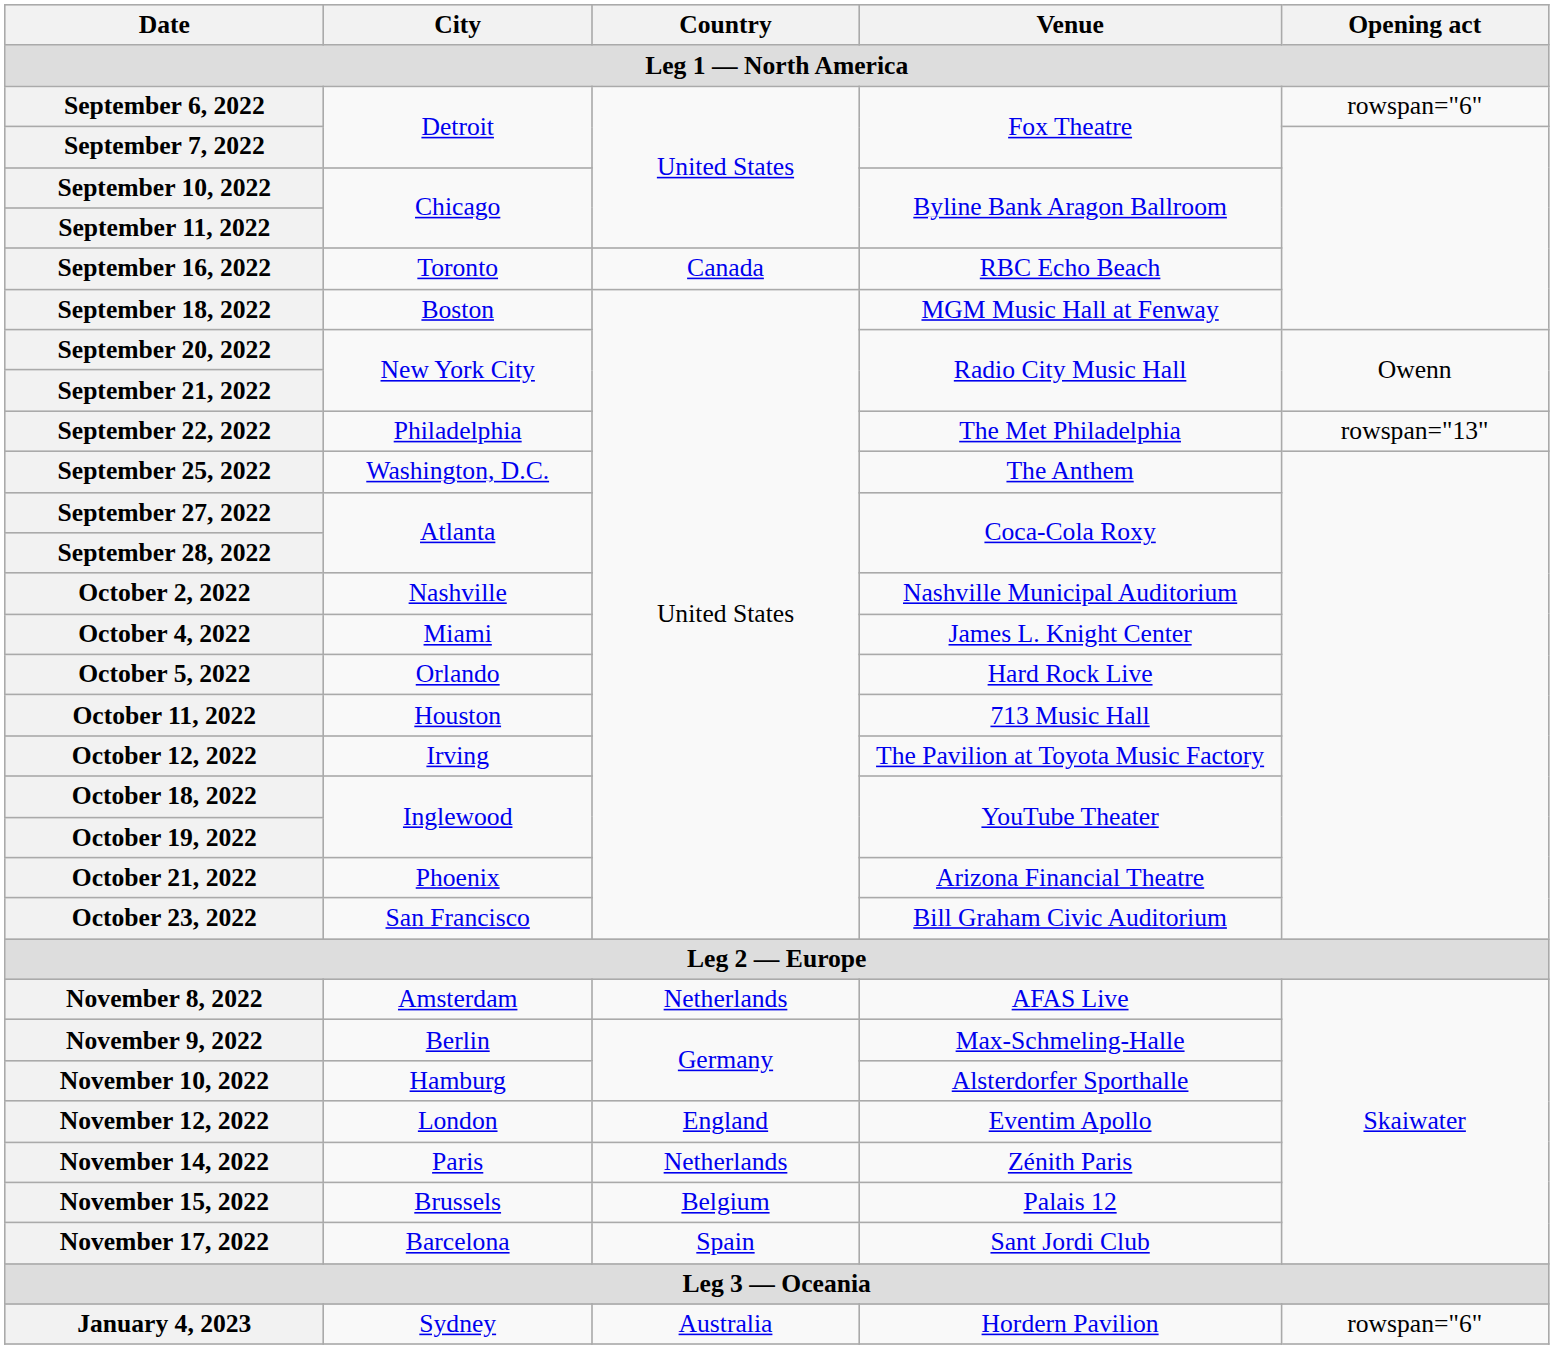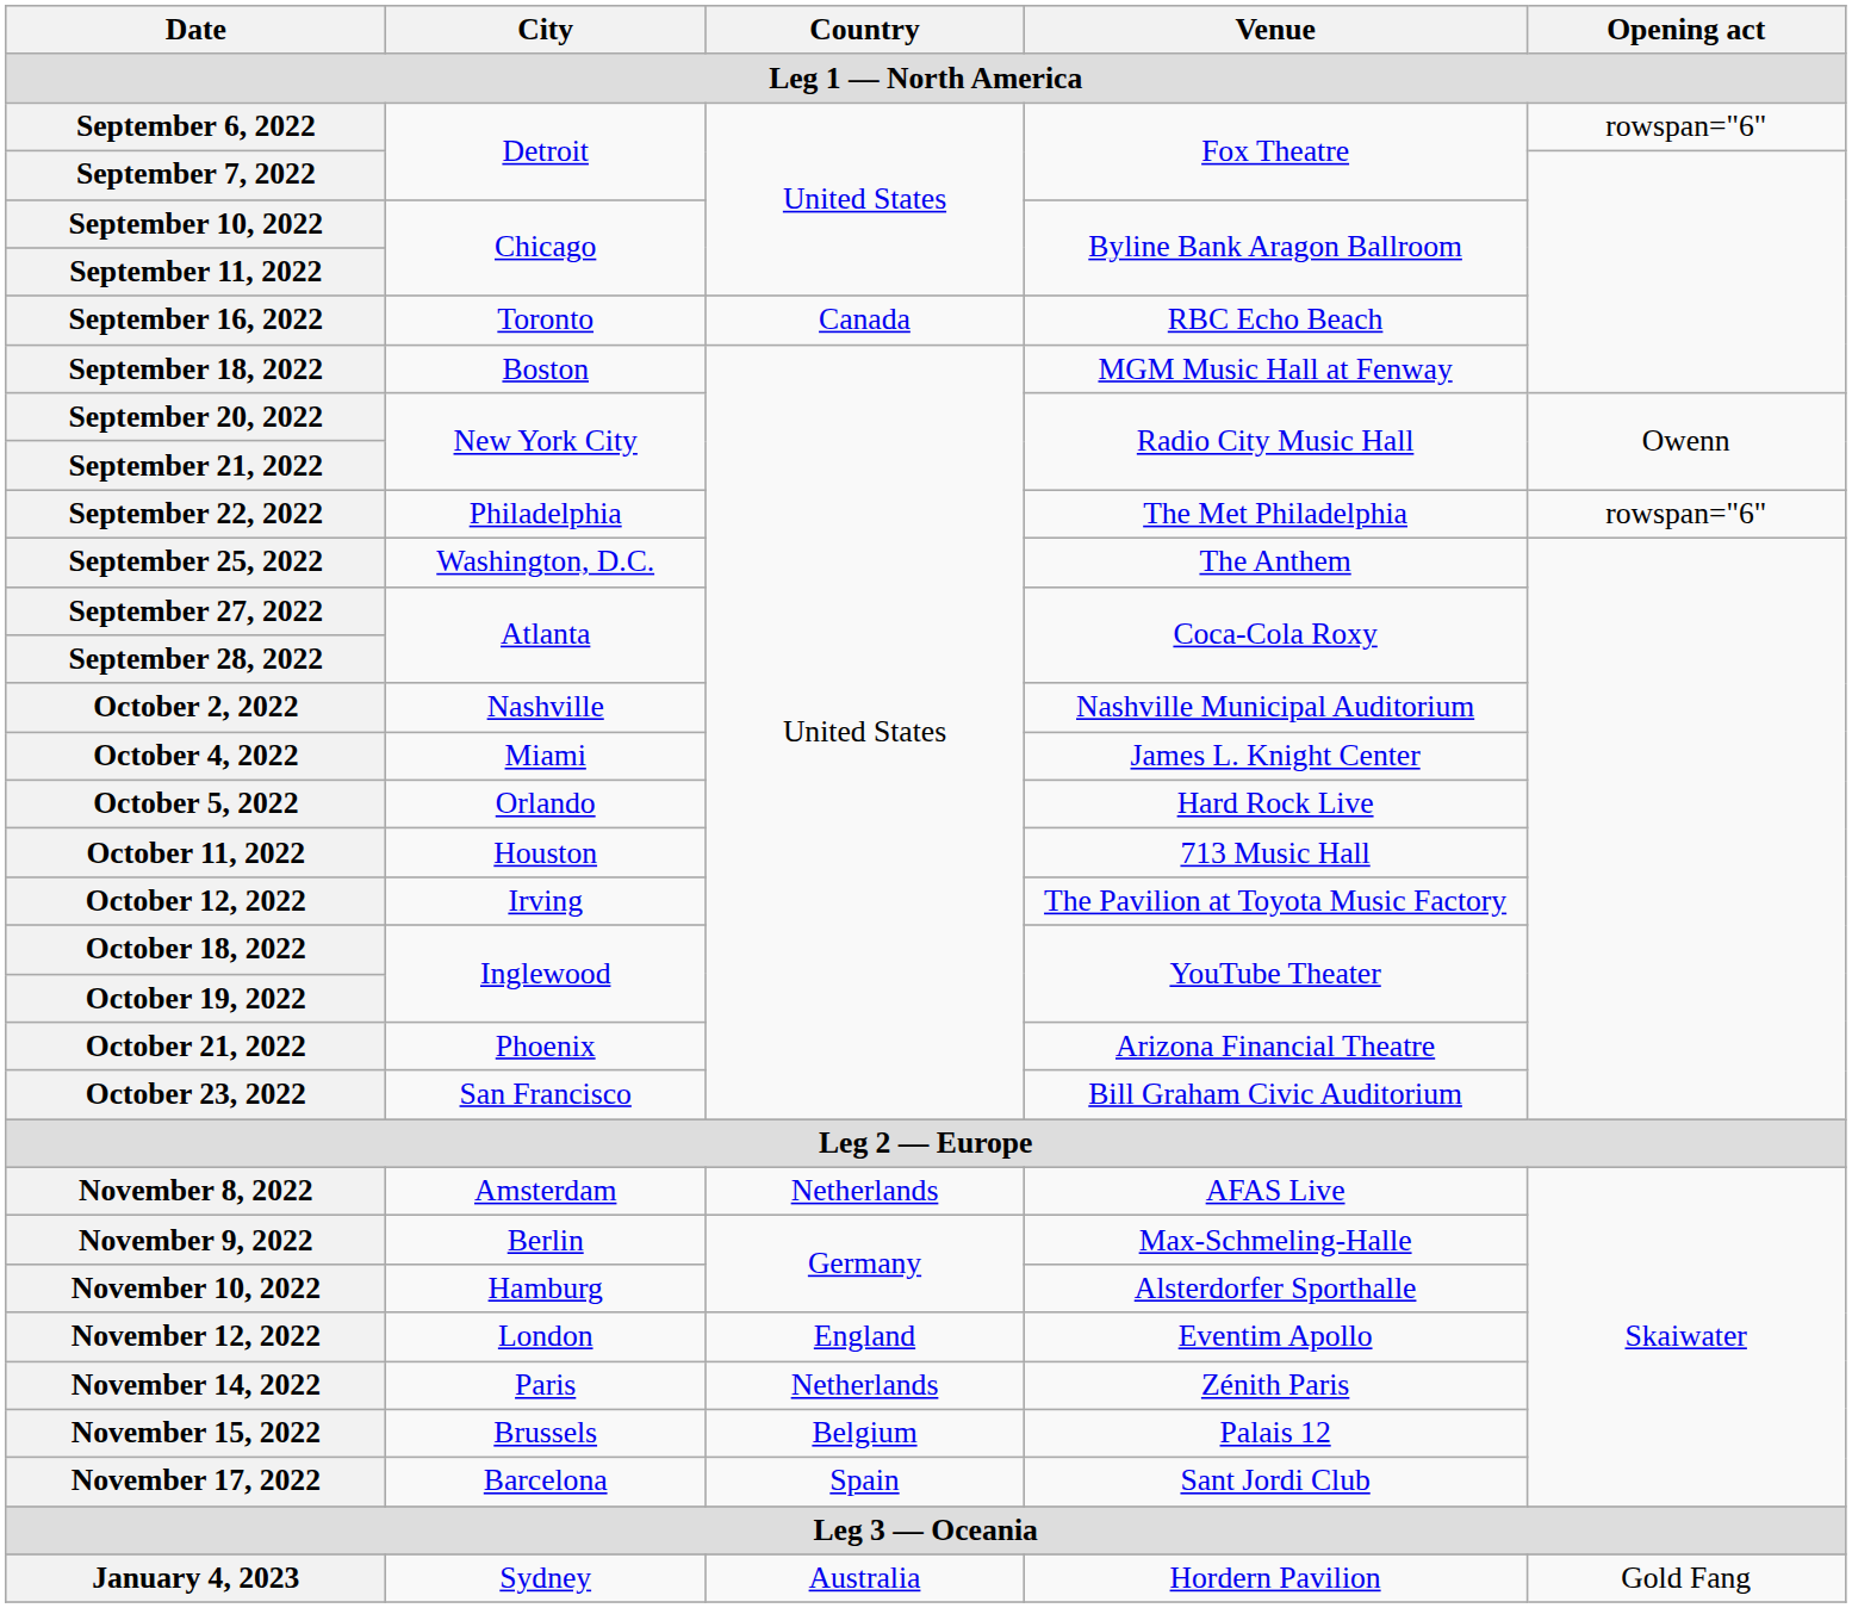September 22, 2022 | Opening act: rowspan="13" -> rowspan="6"
January 4, 2023 | Opening act: rowspan="6" -> Gold Fang
